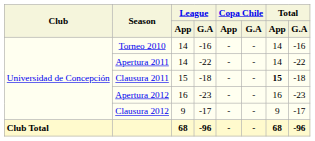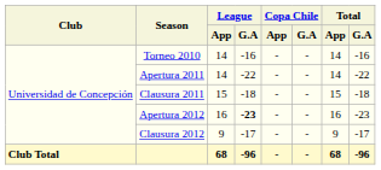Clausura 2011 | Total / App: bold -> normal
Apertura 2012 | League / G.A: normal -> bold
